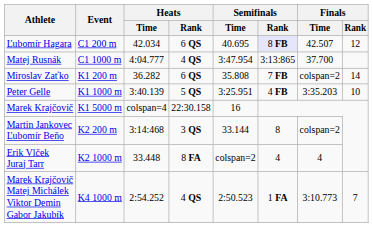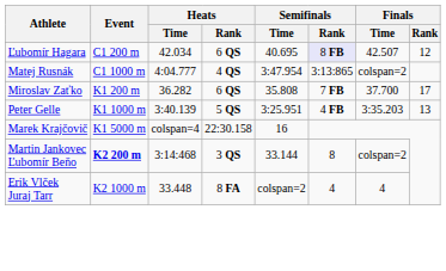Matej Rusnák | Finals / Time: 37.700 -> colspan=2
Miroslav Zaťko | Finals / Time: colspan=2 -> 37.700
Miroslav Zaťko | Finals / Rank: 14 -> 17
Peter Gelle | Finals / Rank: 10 -> 13
Martin Jankovec Ľubomír Beňo | Event: normal -> bold
- row: Marek Krajčovič Matej Michálek Viktor Demin Gabor Jakubík | K4 1000 m | 2:54.252 | 4 QS | 2:50.523 | 1 FA | 3:10.773 | 7
